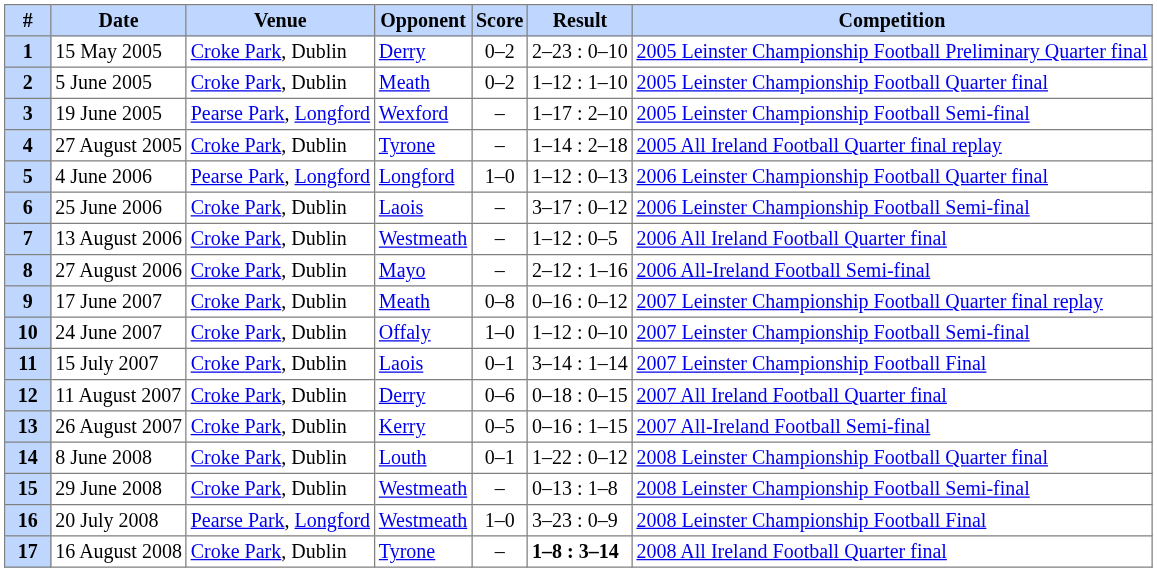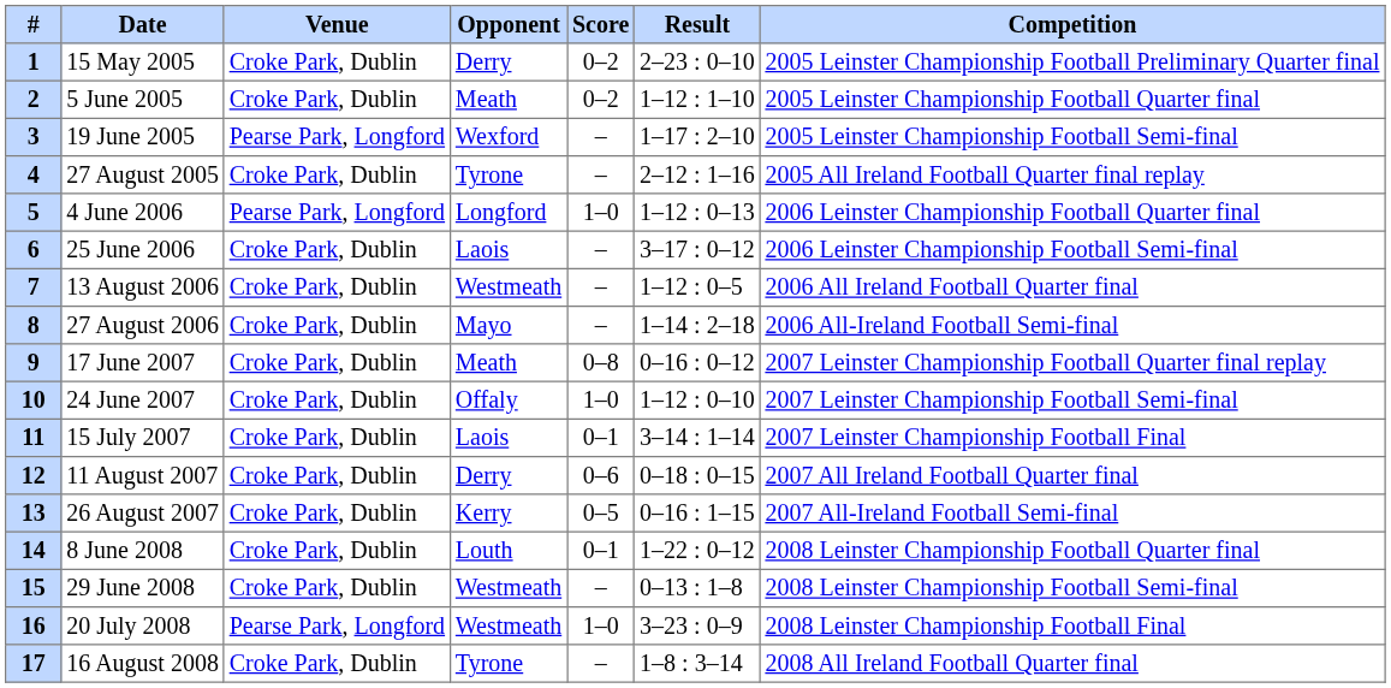27 August 2005 | Result: 1–14 : 2–18 -> 2–12 : 1–16
27 August 2006 | Result: 2–12 : 1–16 -> 1–14 : 2–18
16 August 2008 | Result: bold -> normal
